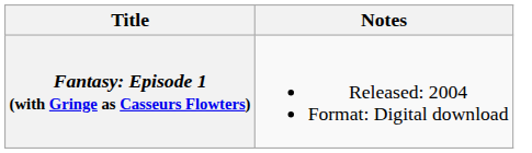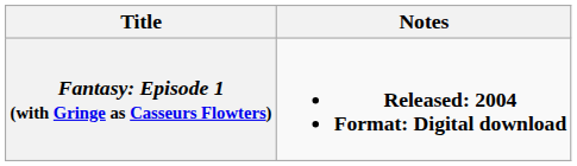Fantasy: Episode 1 (with Gringe as Casseurs Flowters) | Notes: normal -> bold
